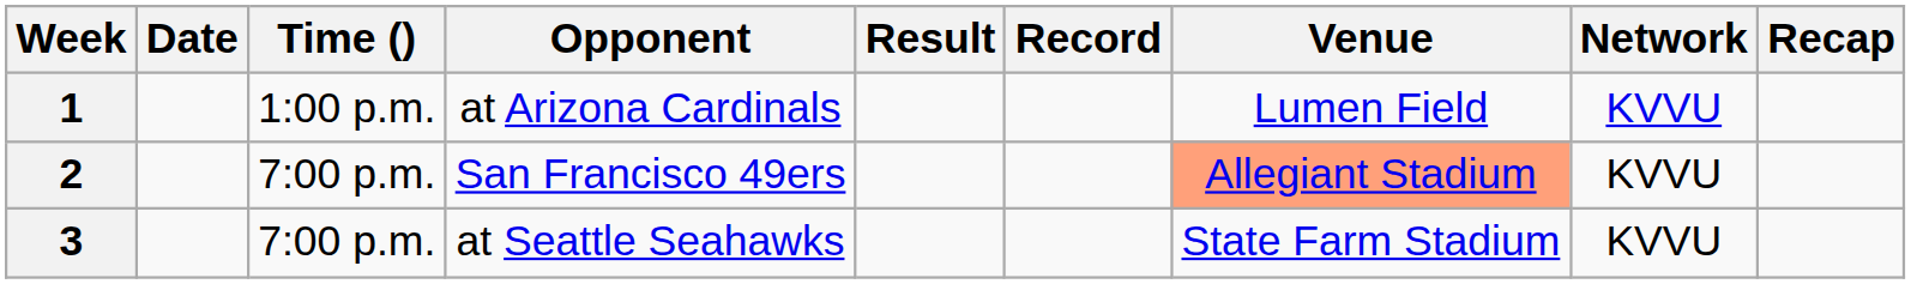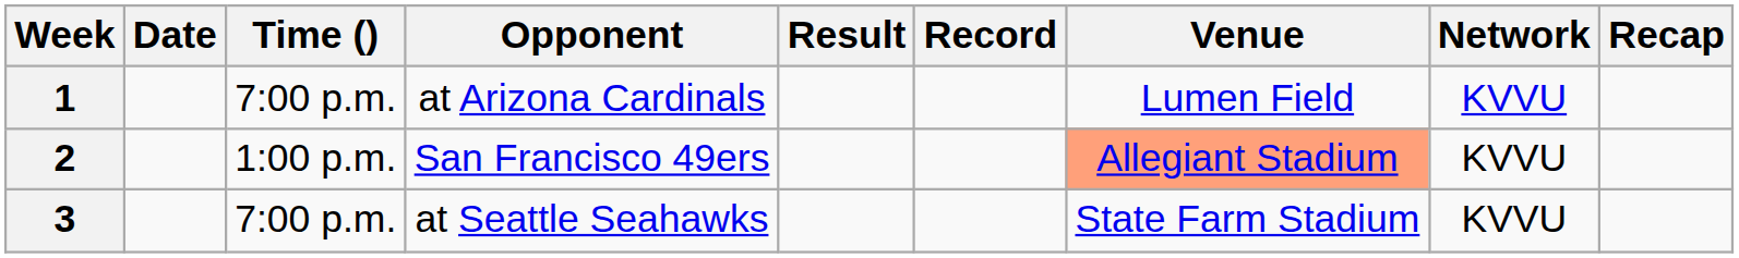1 | Time (): 1:00 p.m. -> 7:00 p.m.
2 | Time (): 7:00 p.m. -> 1:00 p.m.
